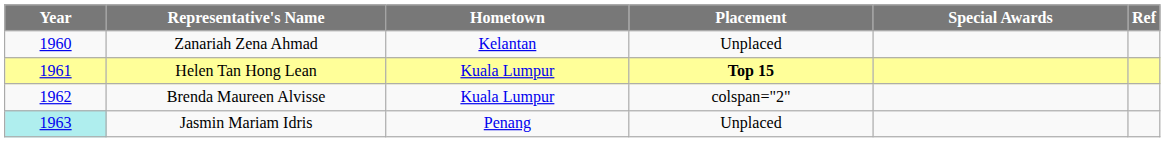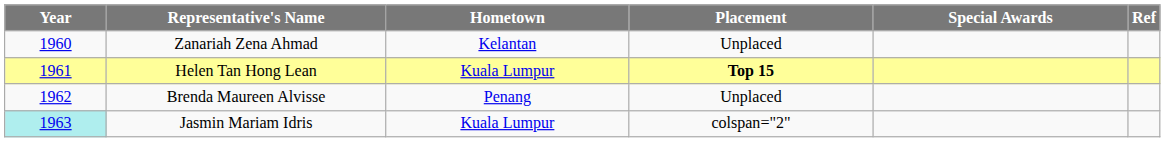Brenda Maureen Alvisse | Hometown: Kuala Lumpur -> Penang
Brenda Maureen Alvisse | Placement: colspan="2" -> Unplaced
Jasmin Mariam Idris | Hometown: Penang -> Kuala Lumpur
Jasmin Mariam Idris | Placement: Unplaced -> colspan="2"
